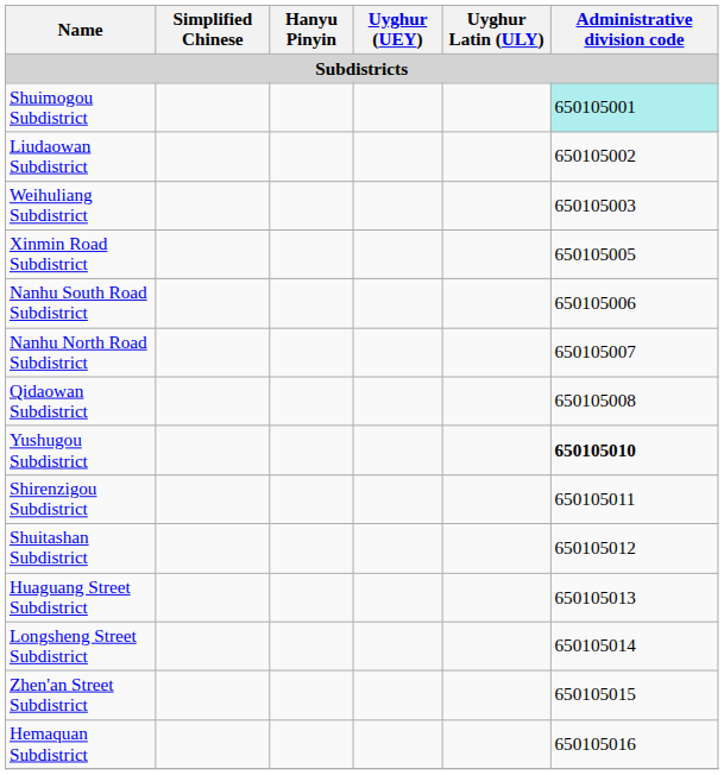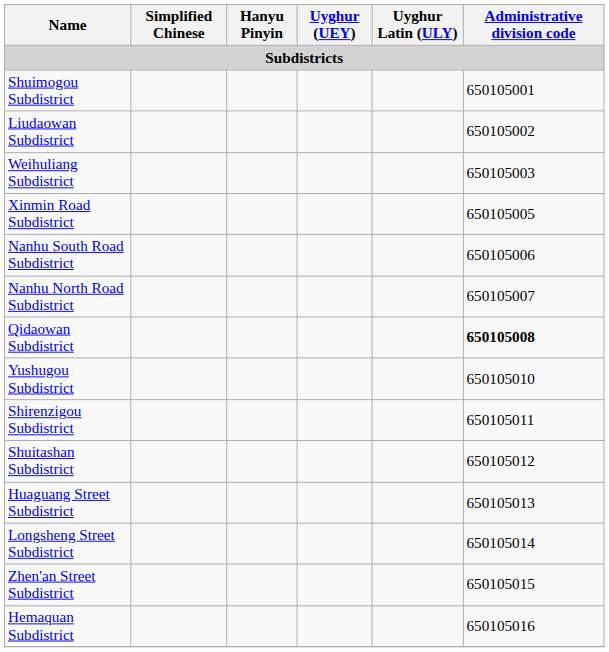Shuimogou Subdistrict | Administrative division code: paleturquoise background -> no background
Qidaowan Subdistrict | Administrative division code: normal -> bold
Yushugou Subdistrict | Administrative division code: bold -> normal
